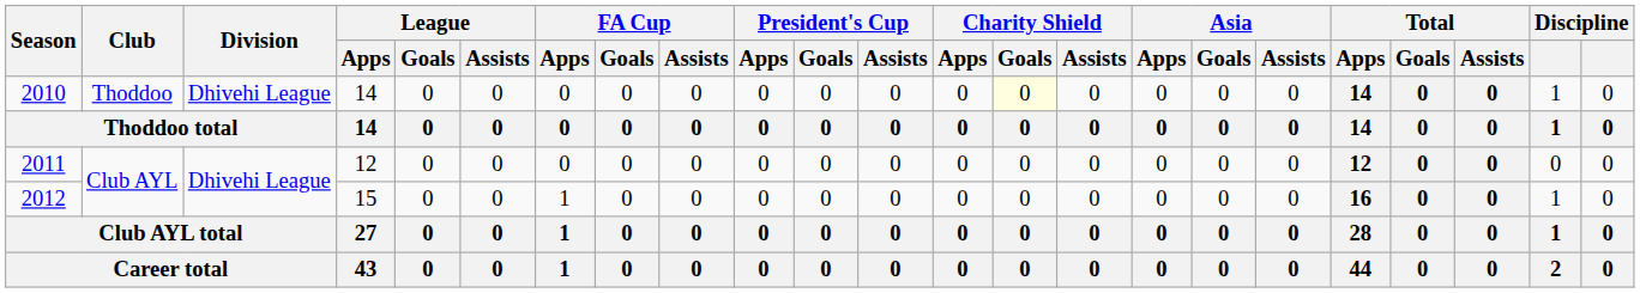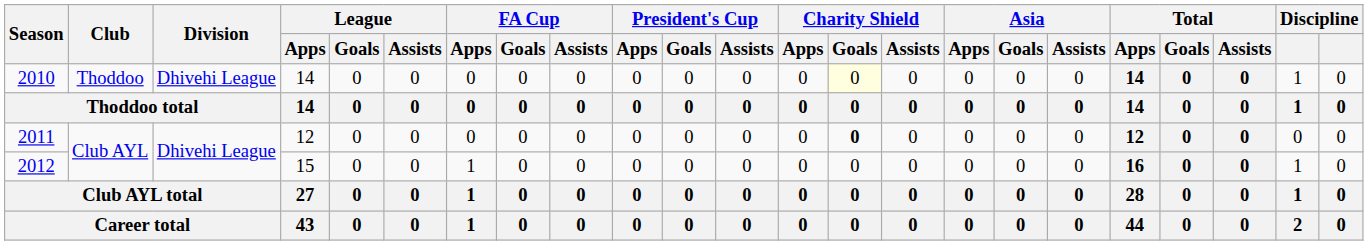2011 | Charity Shield / Goals: normal -> bold
